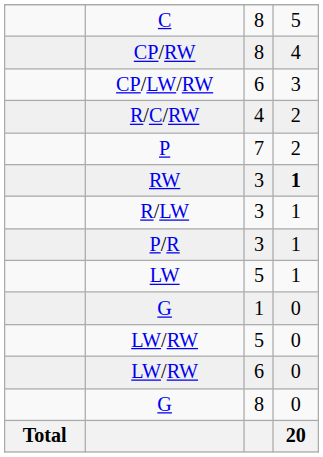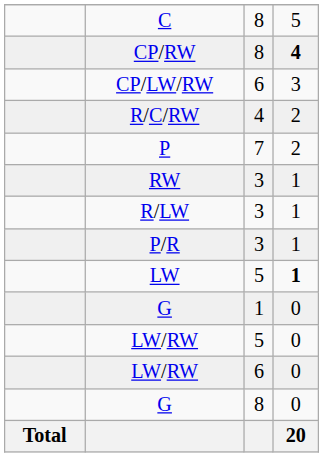CP/RW | column 4: normal -> bold
RW | column 4: bold -> normal
LW | column 4: normal -> bold
